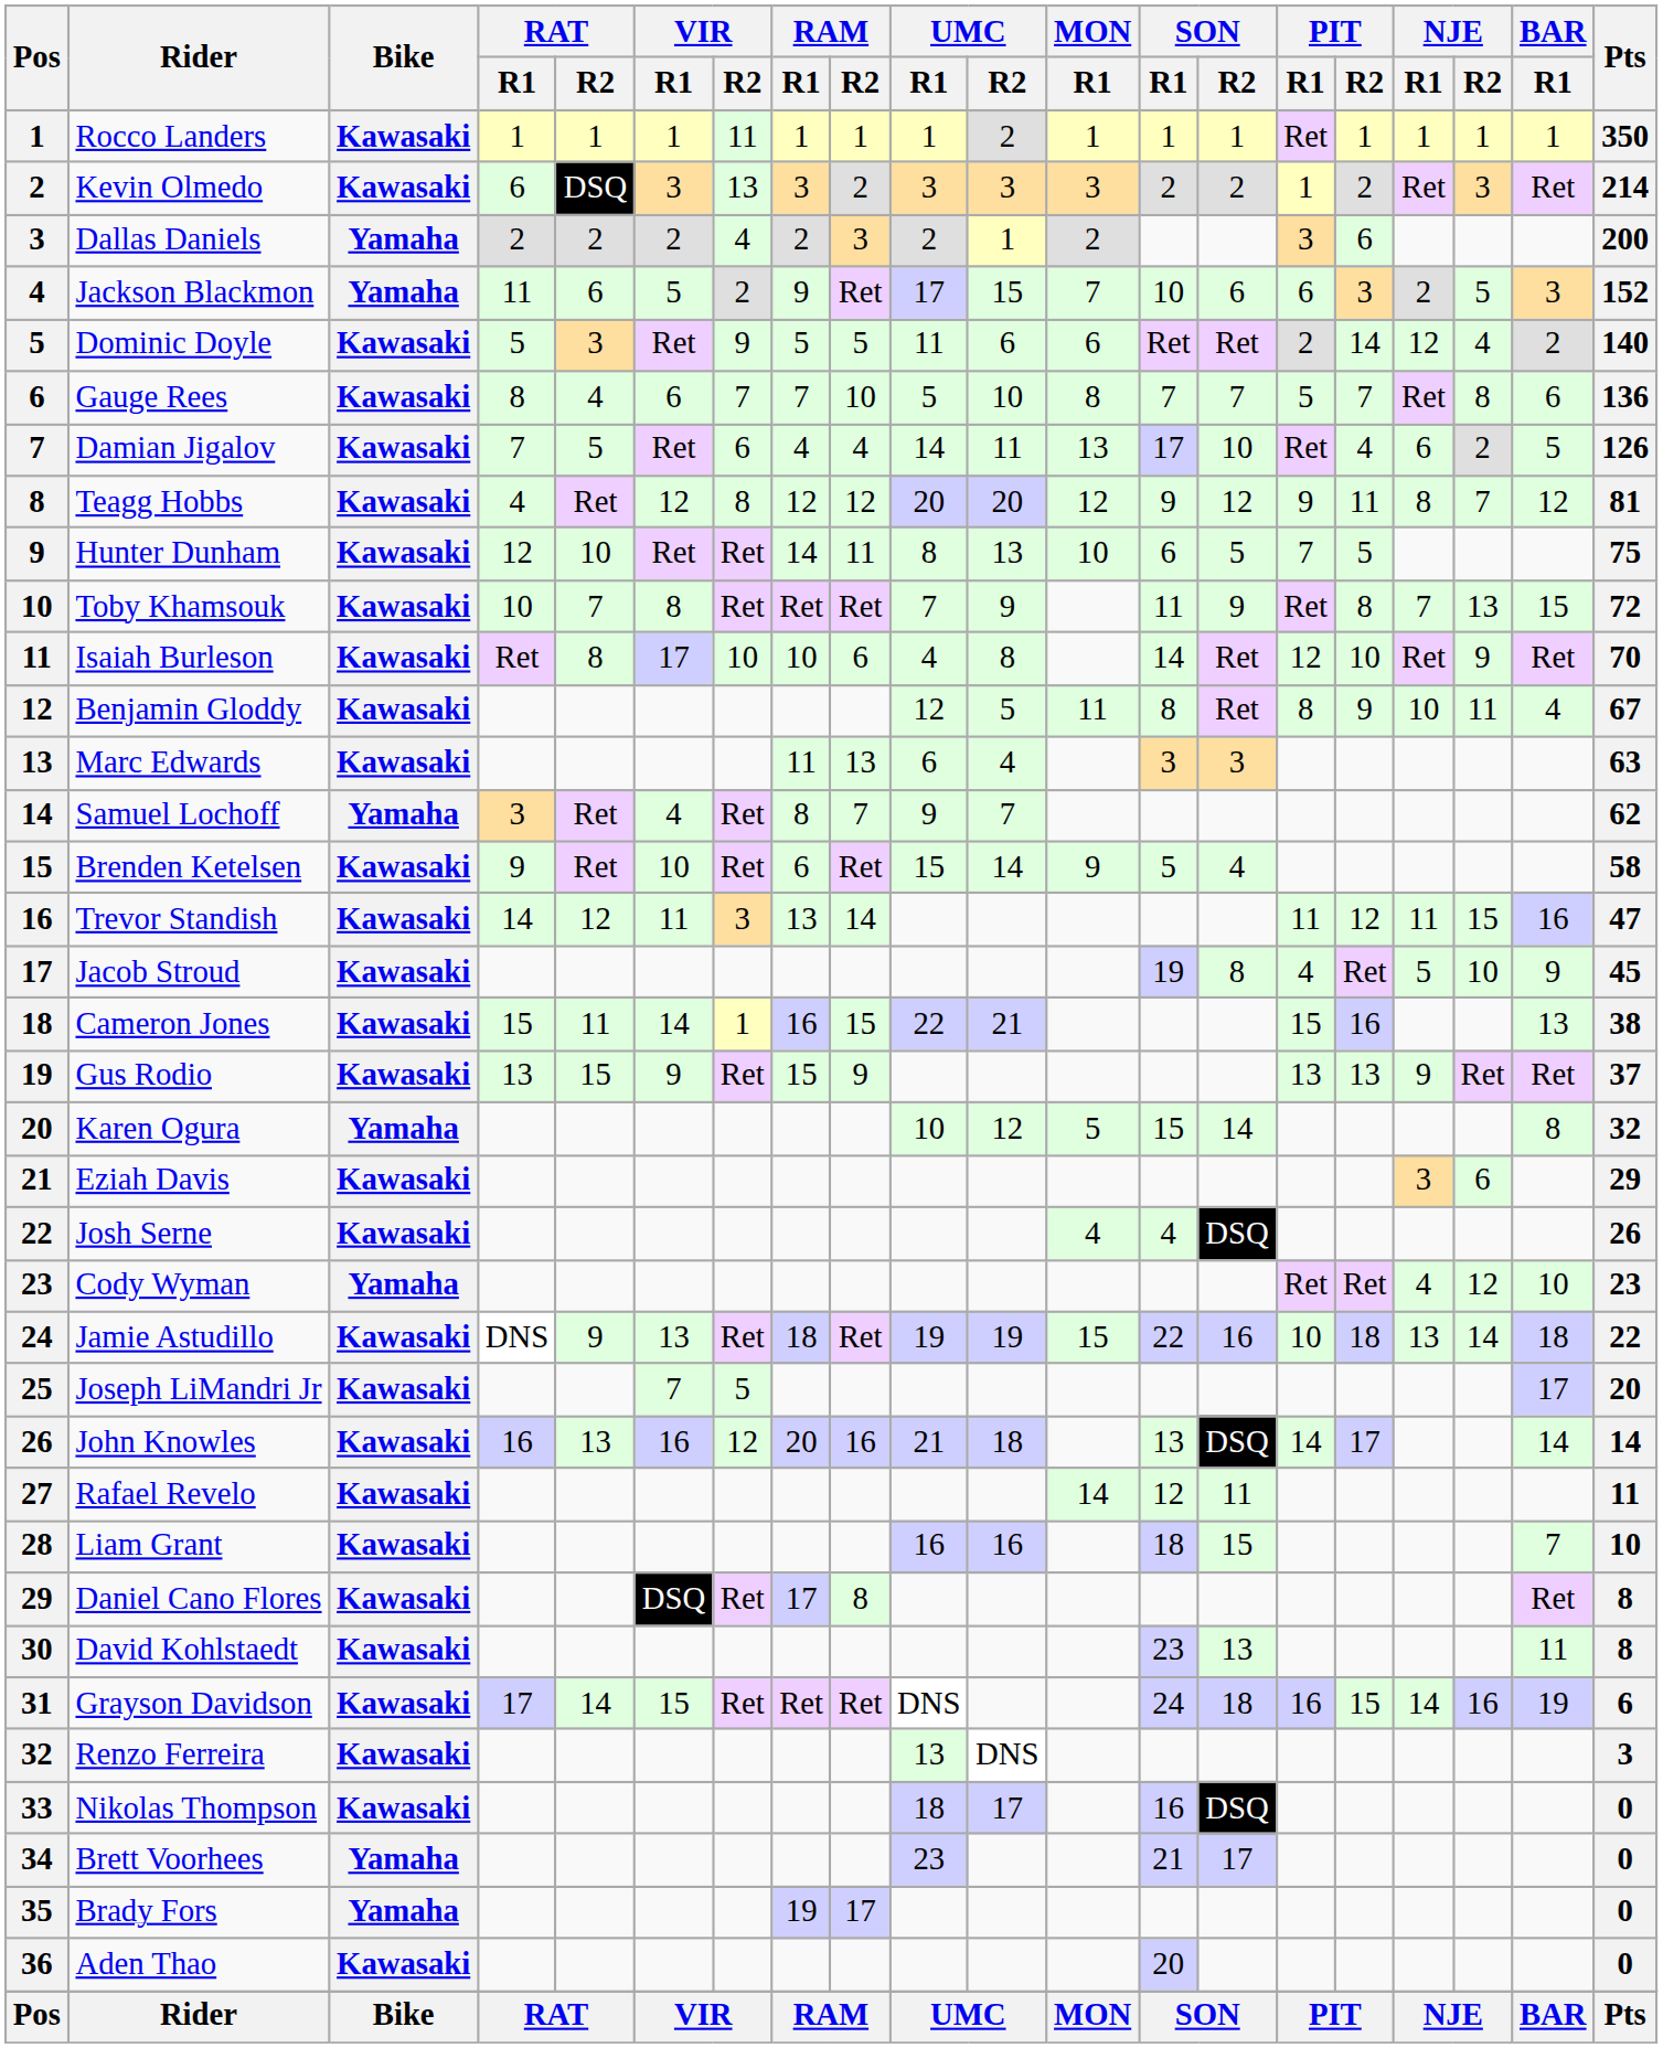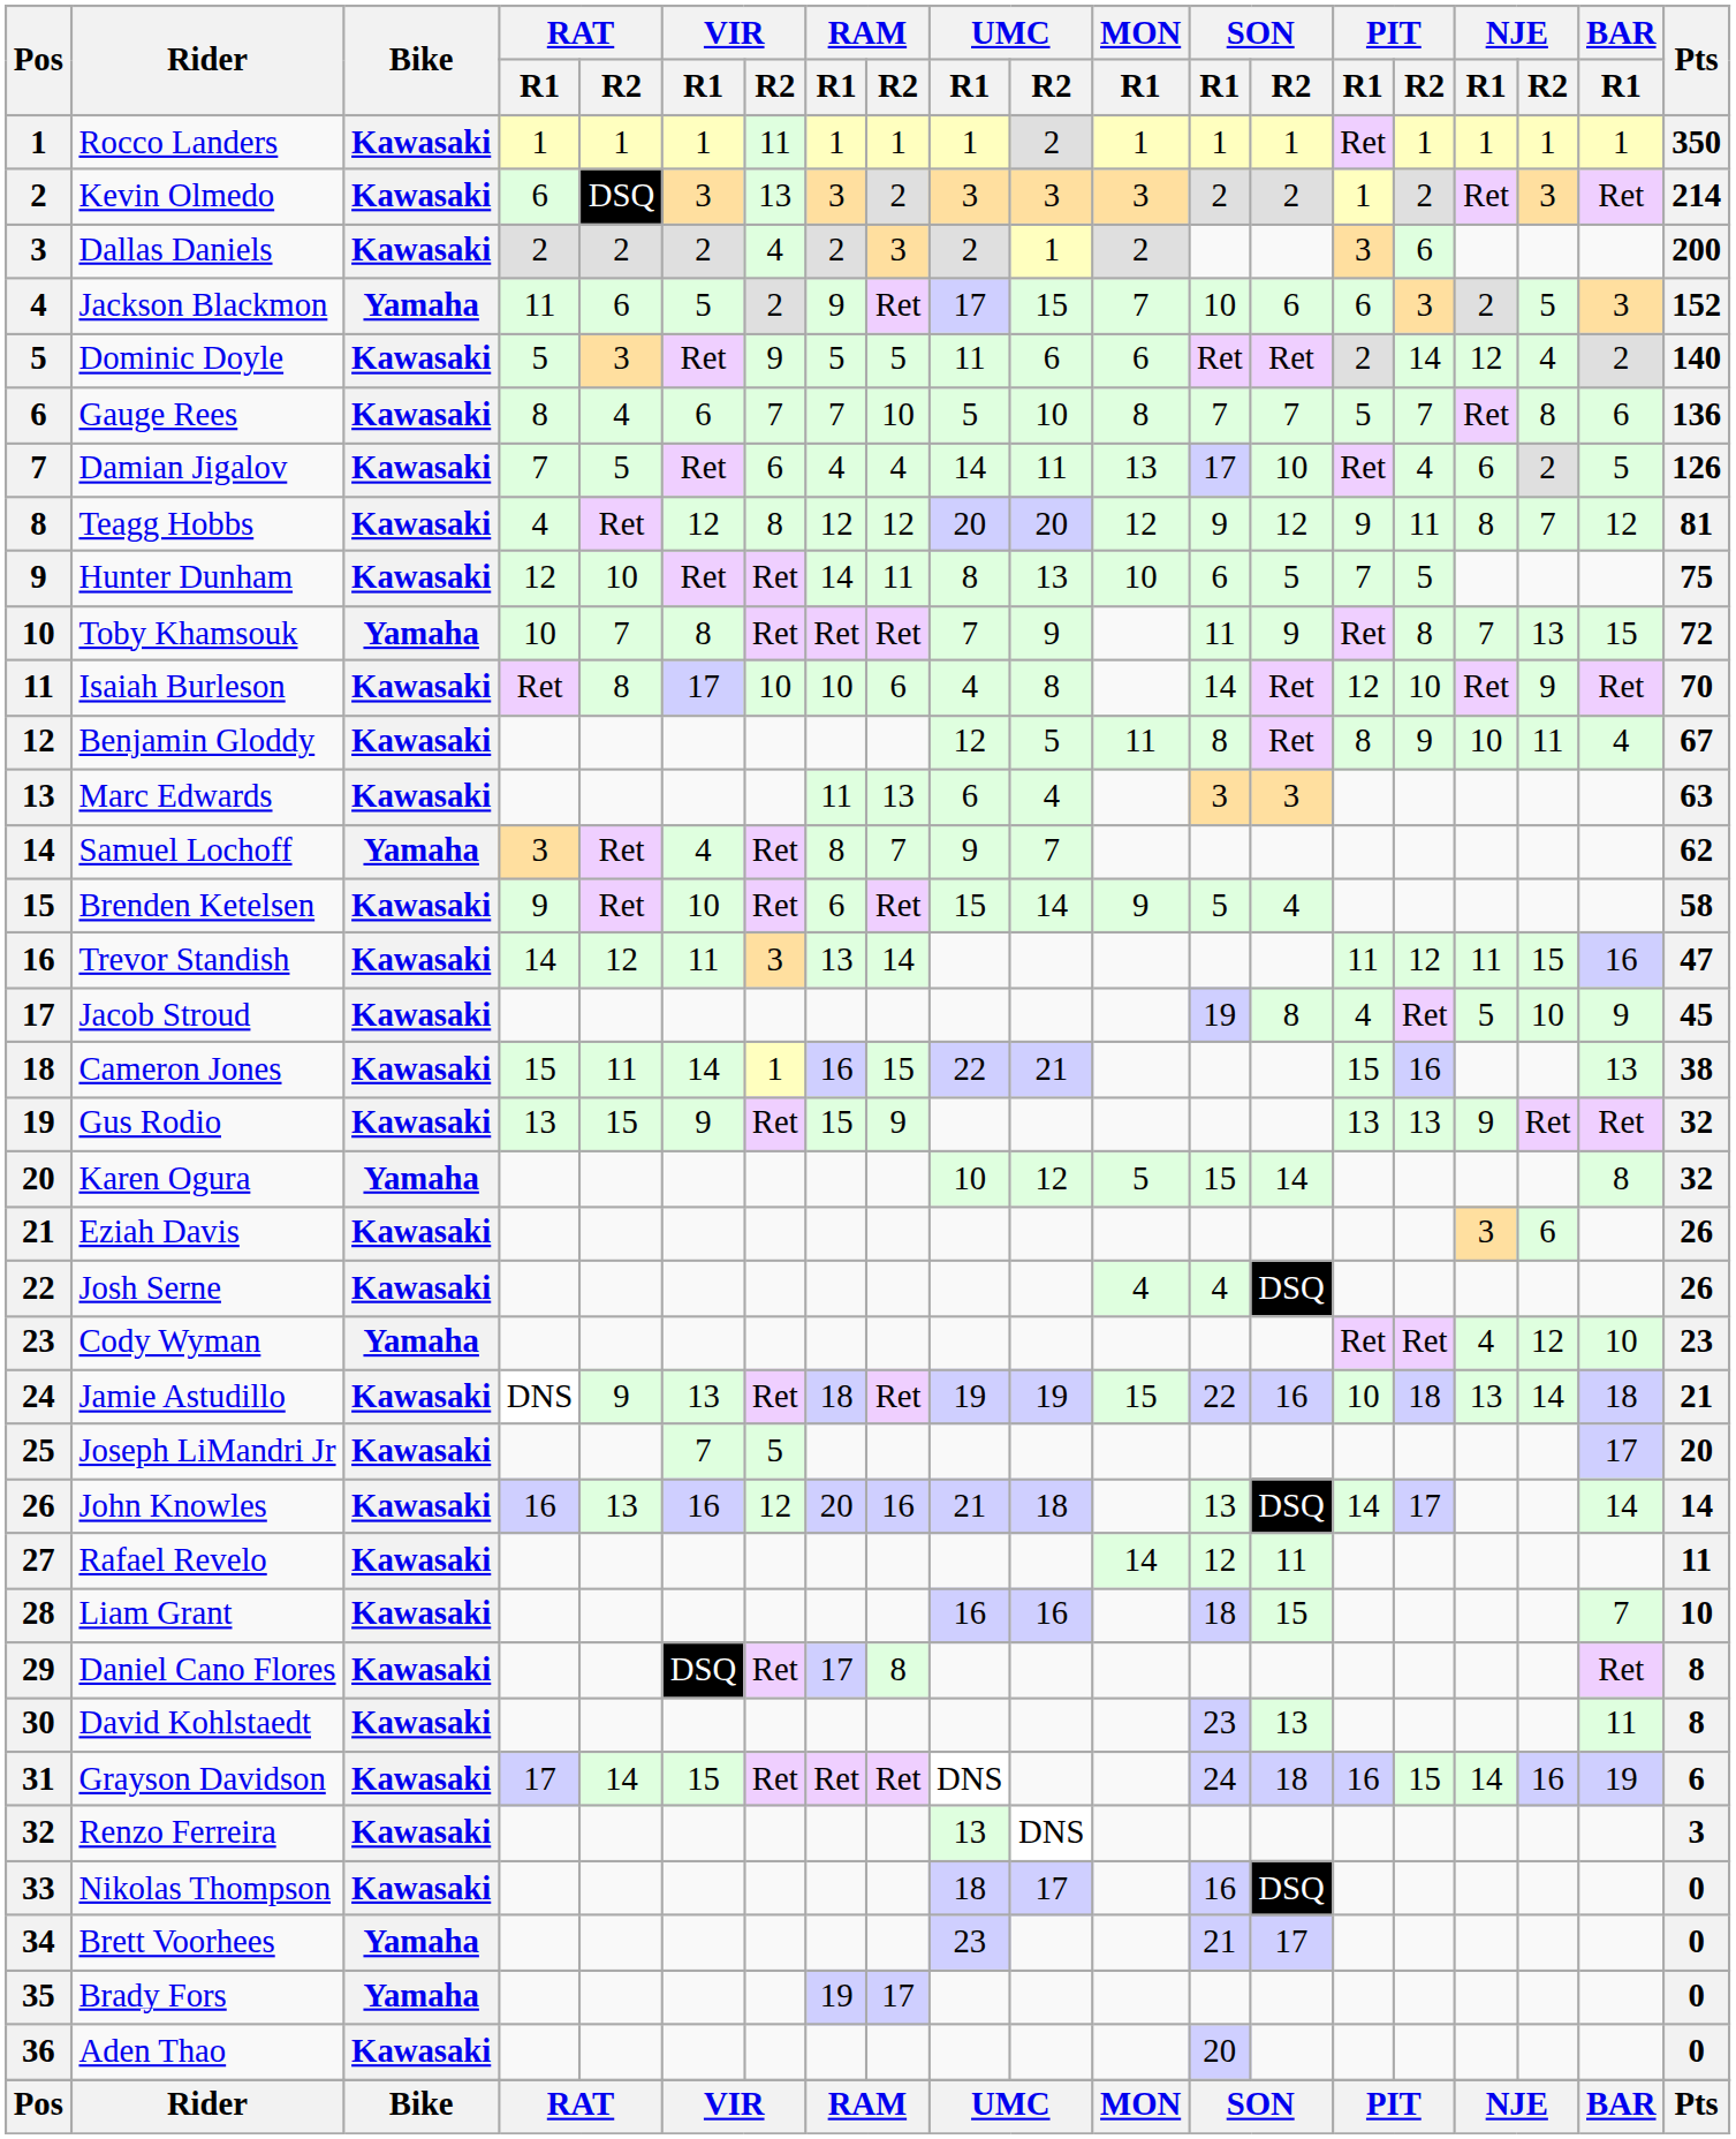Dallas Daniels | Bike: Yamaha -> Kawasaki
Toby Khamsouk | Bike: Kawasaki -> Yamaha
Gus Rodio | Pts: 37 -> 32
Eziah Davis | Pts: 29 -> 26
Jamie Astudillo | Pts: 22 -> 21
